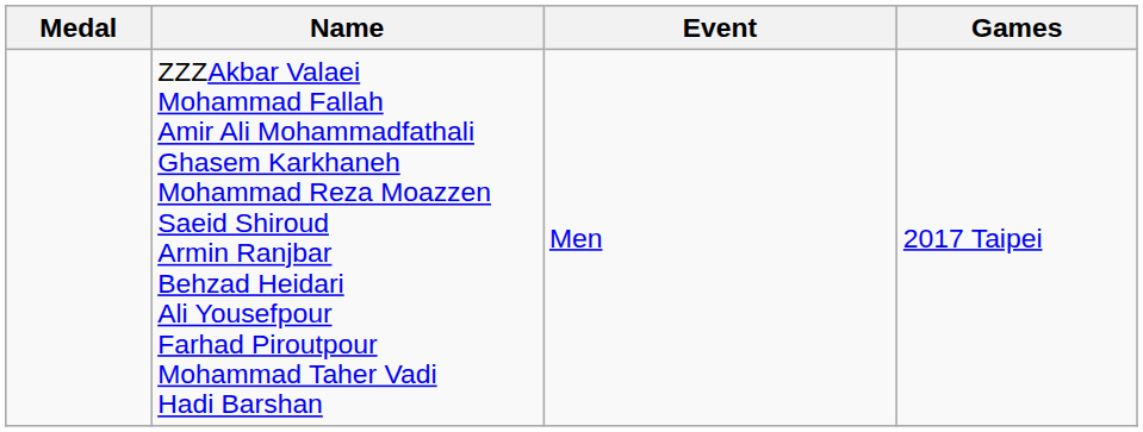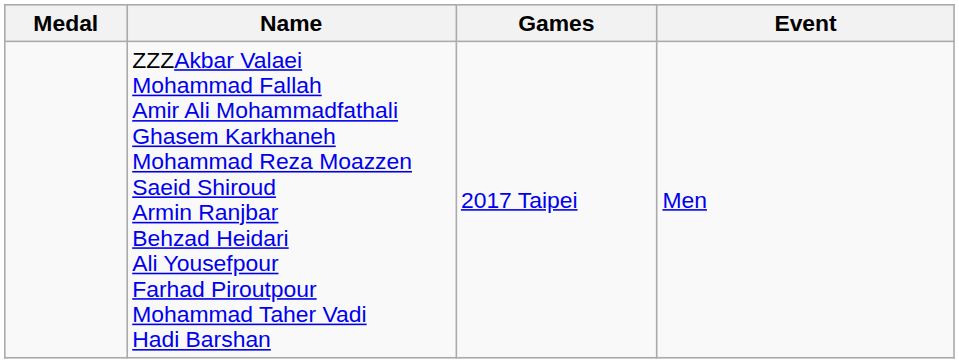columns swapped: Games <-> Event
